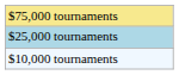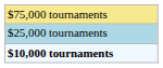row 3 | column 1: normal -> bold
